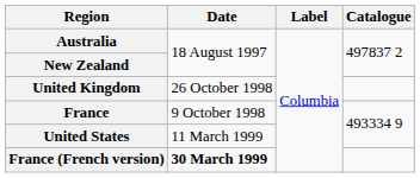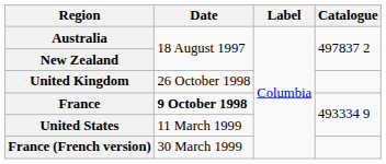France | Date: normal -> bold
France (French version) | Date: bold -> normal
